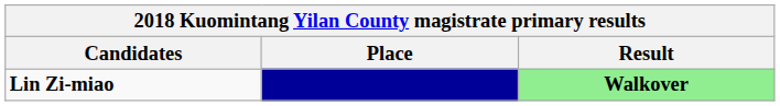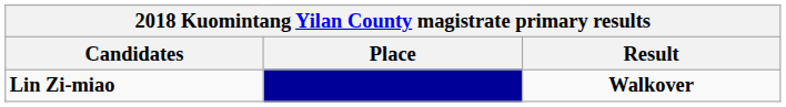Lin Zi-miao | Result: lightgreen background -> no background
